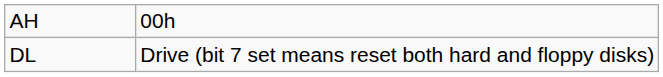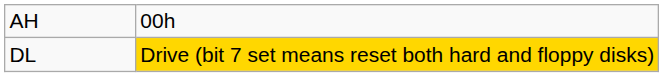DL | column 2: no background -> gold background
